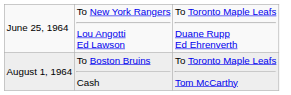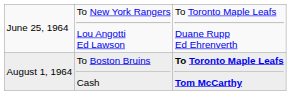August 1, 1964 | column 3: normal -> bold
